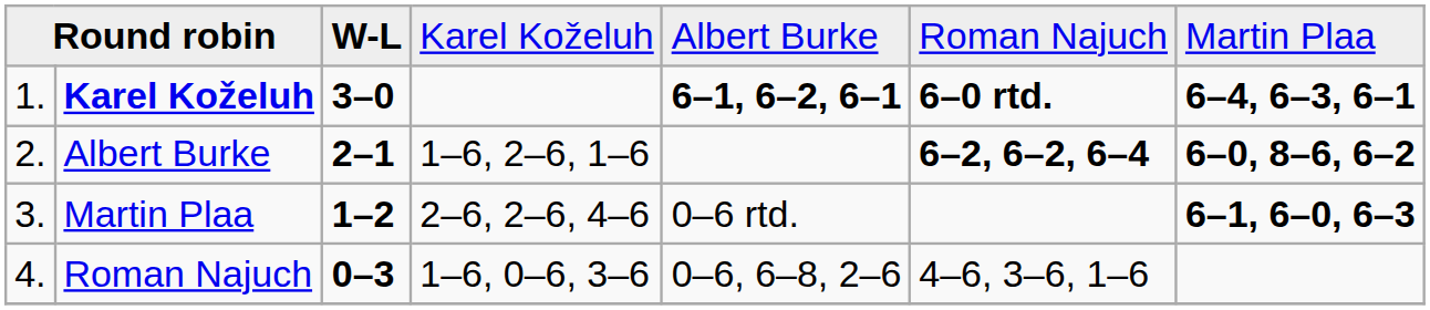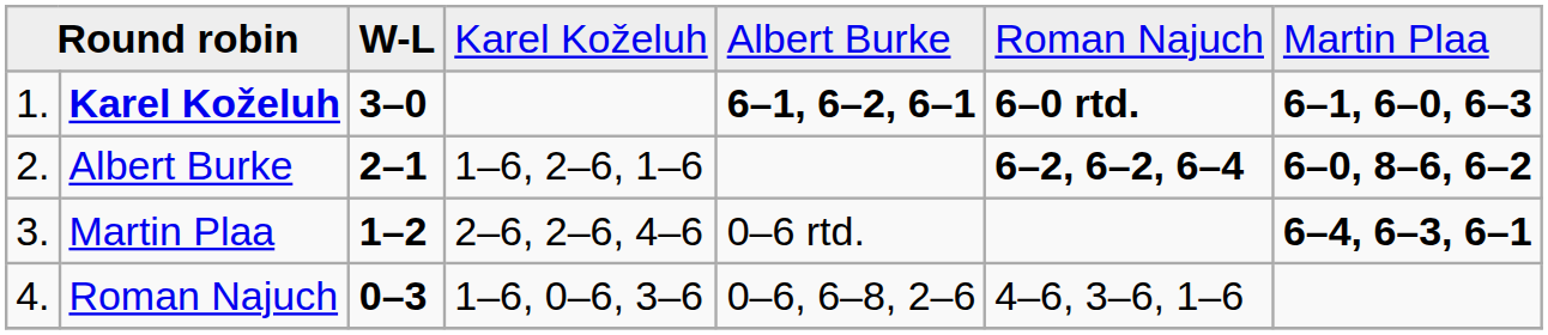row 2 | column 7: 6–4, 6–3, 6–1 -> 6–1, 6–0, 6–3
row 4 | column 7: 6–1, 6–0, 6–3 -> 6–4, 6–3, 6–1
